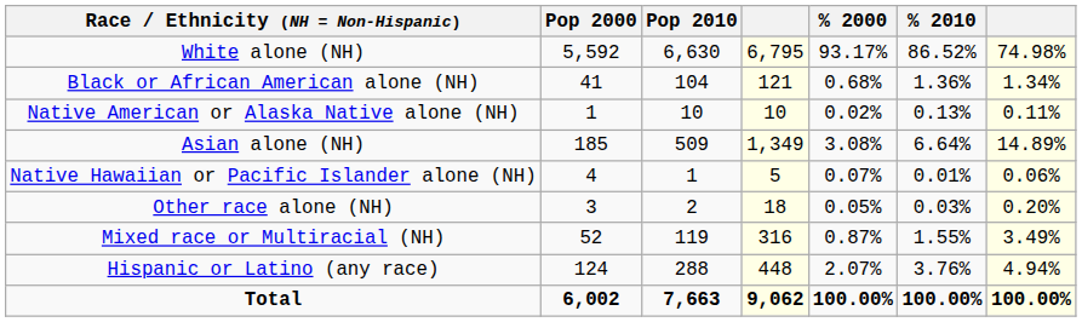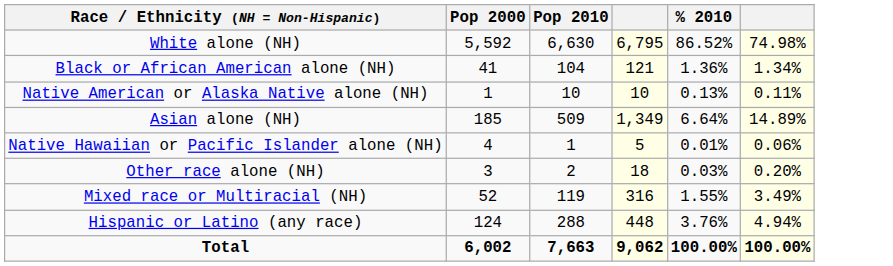- column: % 2000 | 93.17% | 0.68% | 0.02% | 3.08% | 0.07% | 0.05% | 0.87% | 2.07% | 100.00%
